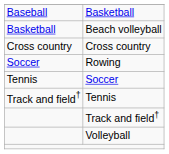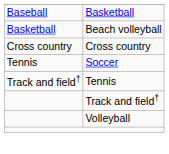- row: Soccer | Rowing
